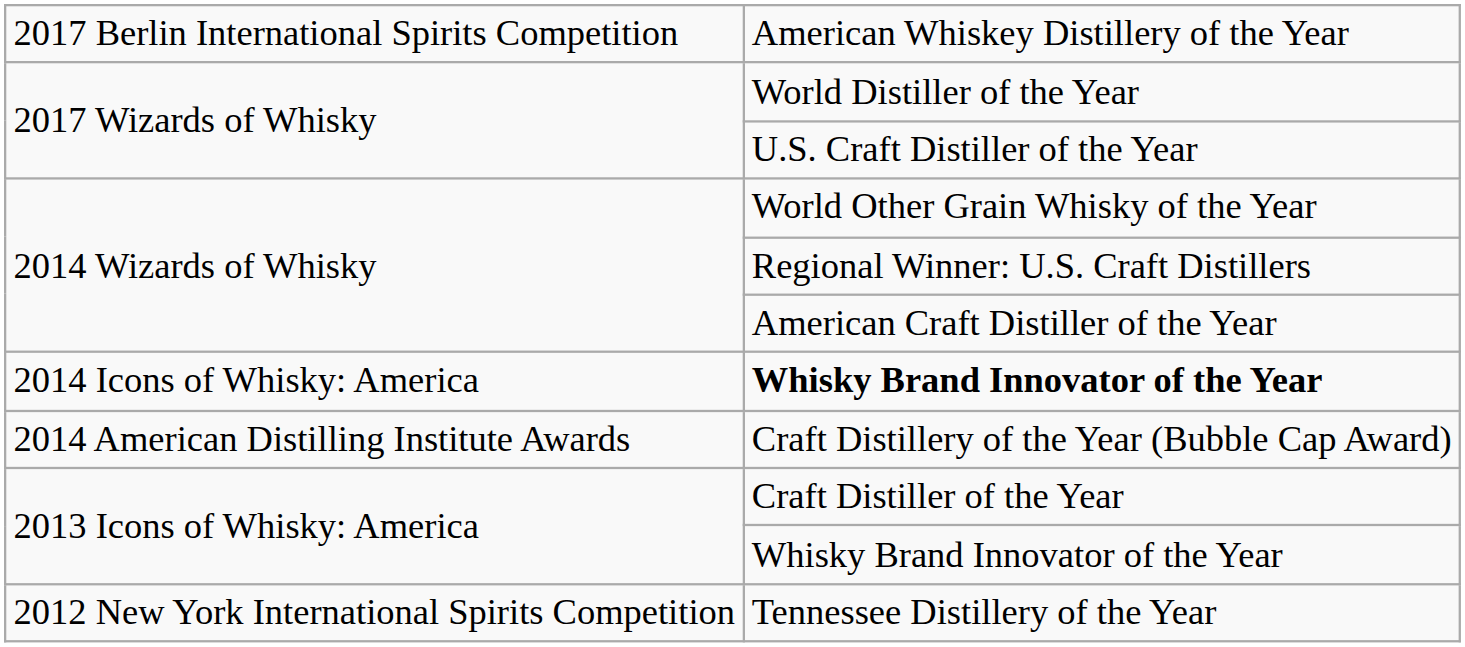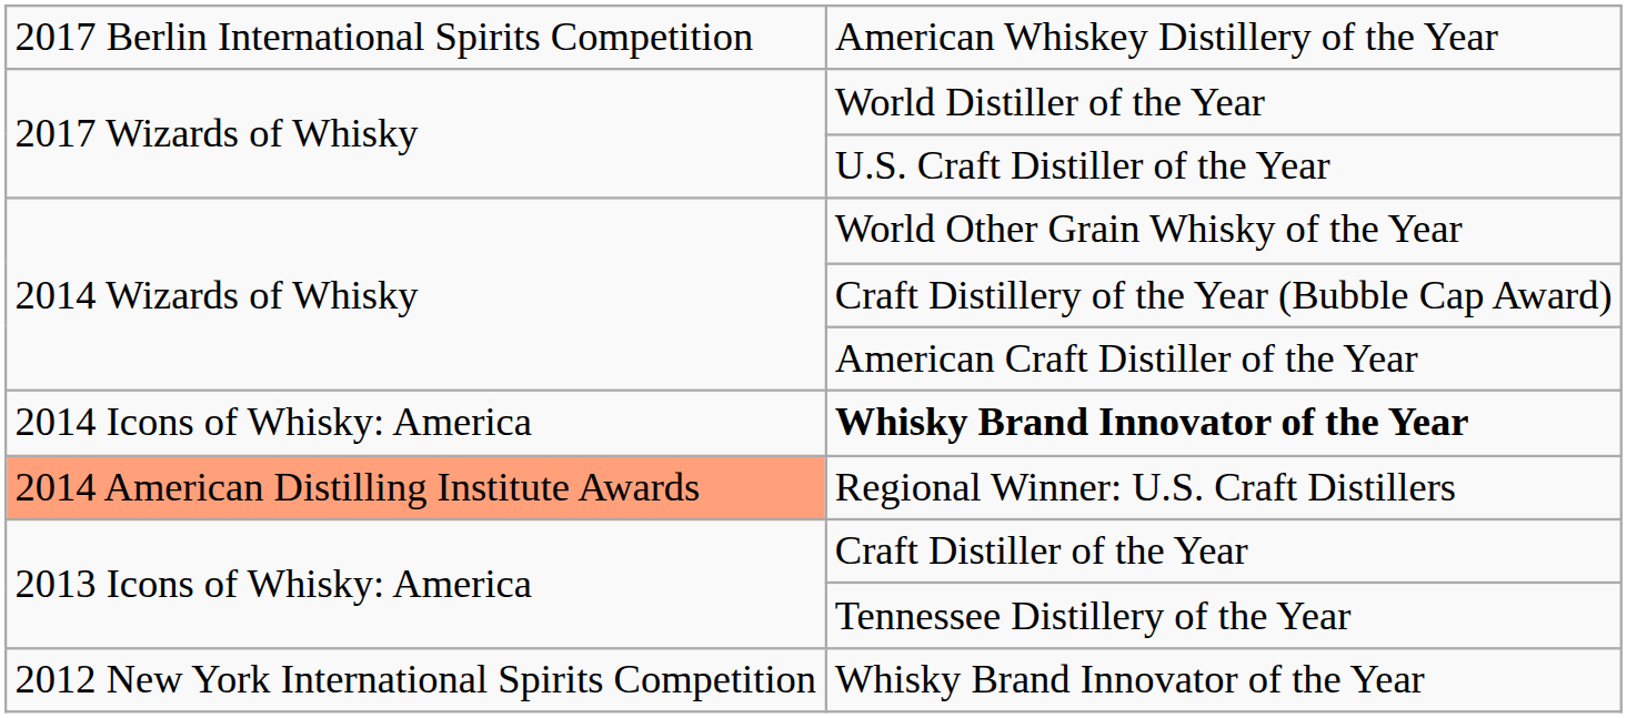row 5 | column 2: Regional Winner: U.S. Craft Distillers -> Craft Distillery of the Year (Bubble Cap Award)
row 8 | column 1: no background -> lightsalmon background
row 8 | column 2: Craft Distillery of the Year (Bubble Cap Award) -> Regional Winner: U.S. Craft Distillers
row 10 | column 2: Whisky Brand Innovator of the Year -> Tennessee Distillery of the Year
row 11 | column 2: Tennessee Distillery of the Year -> Whisky Brand Innovator of the Year
